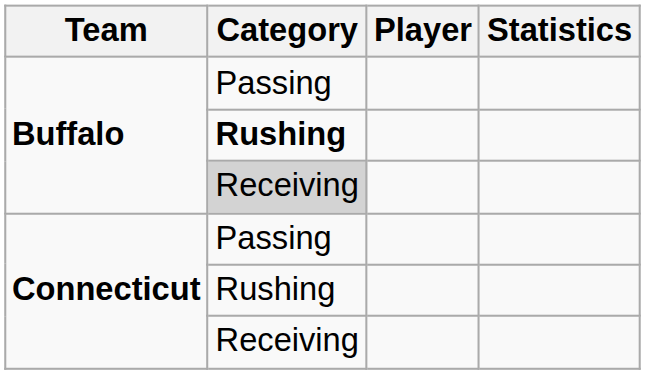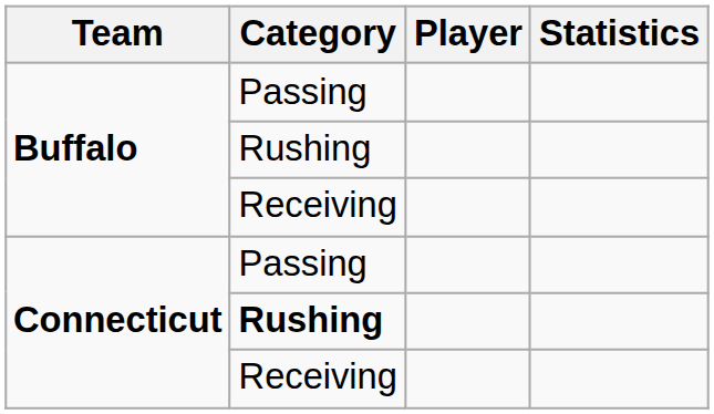Buffalo / Rushing | Category: bold -> normal
Buffalo / Receiving | Category: lightgrey background -> no background
Connecticut / Rushing | Category: normal -> bold
